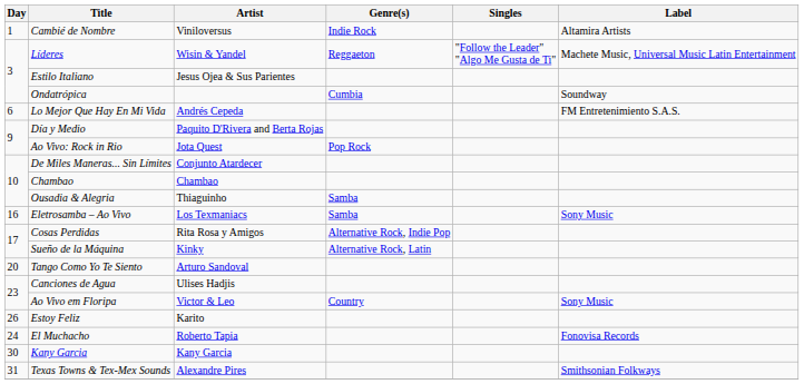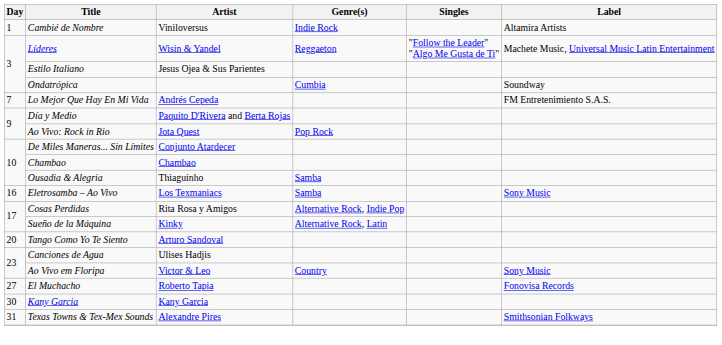Lo Mejor Que Hay En Mi Vida | Day: 6 -> 7
- row: 26 | Estoy Feliz | Karito
El Muchacho | Day: 24 -> 27
